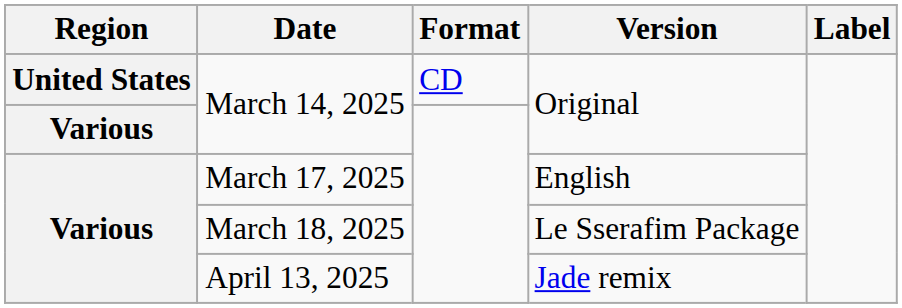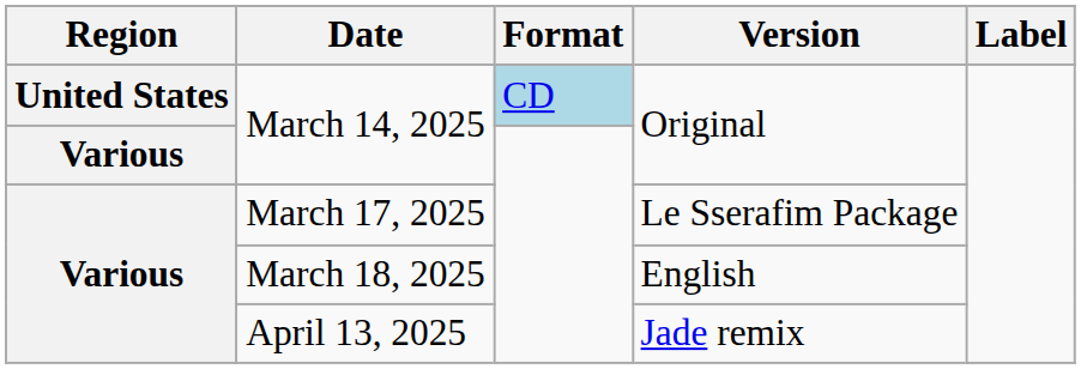United States / March 14, 2025 | Format: no background -> lightblue background
March 17, 2025 | Version: English -> Le Sserafim Package
March 18, 2025 | Version: Le Sserafim Package -> English
